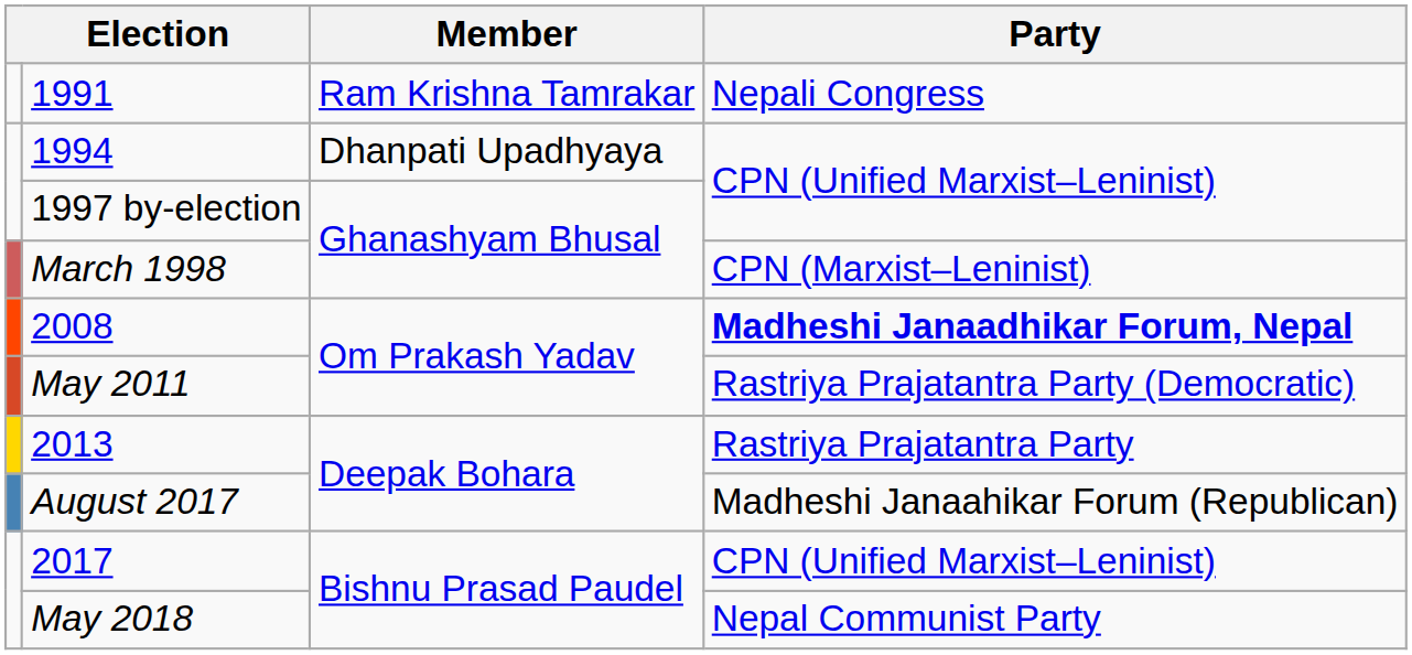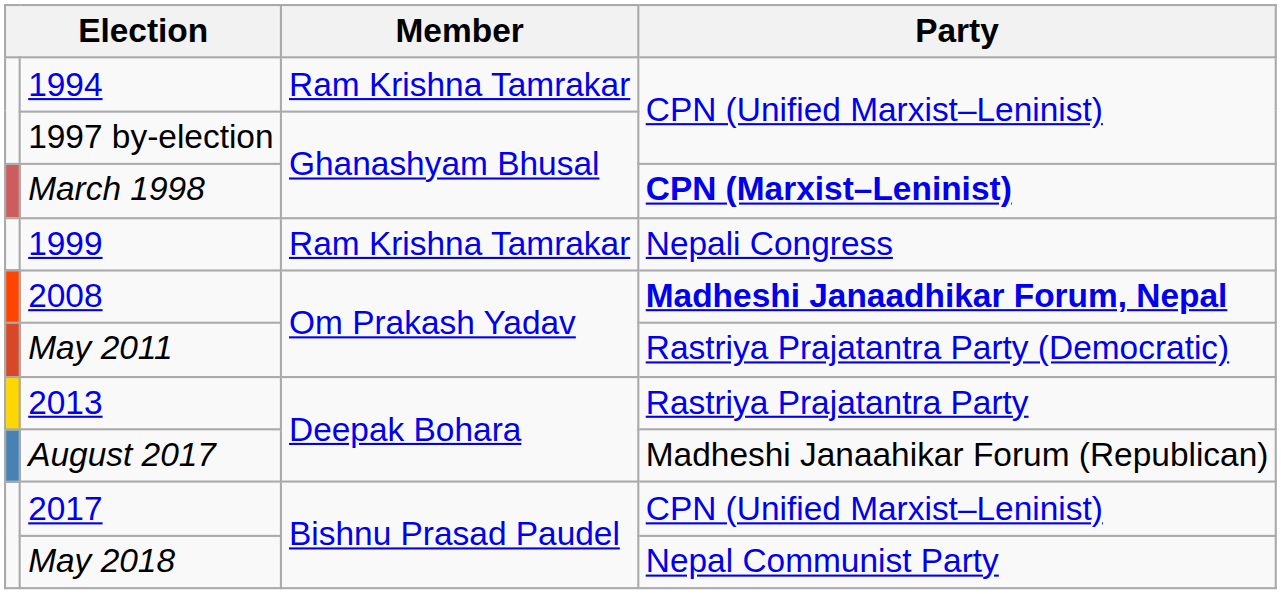- row: 1991 | Ram Krishna Tamrakar | Nepali Congress
1994 | Member: Dhanpati Upadhyaya -> Ram Krishna Tamrakar
March 1998 | Party: normal -> bold
+ row: 1999 | Ram Krishna Tamrakar | Nepali Congress
